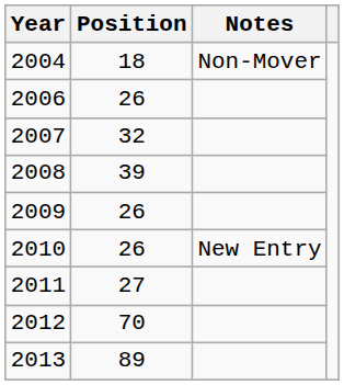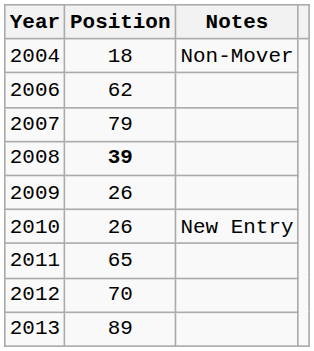2006 | Position: 26 -> 62
2007 | Position: 32 -> 79
2008 | Position: normal -> bold
2011 | Position: 27 -> 65
